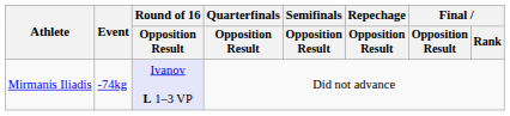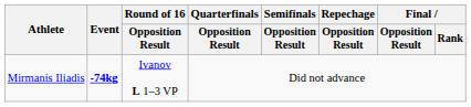Mirmanis Iliadis | Event: normal -> bold
Mirmanis Iliadis | Round of 16 / Opposition Result: lavender background -> no background
